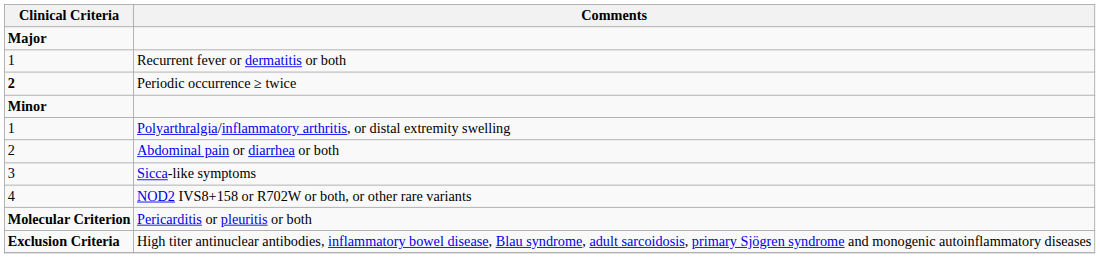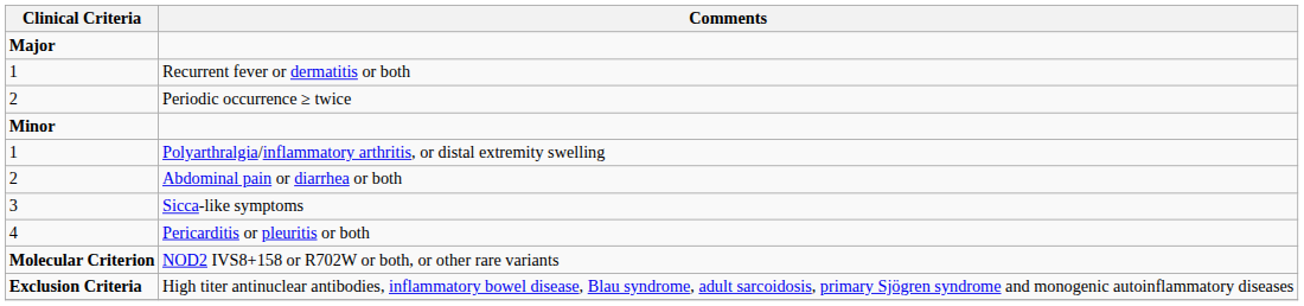row 4 | Clinical Criteria: bold -> normal
row 9 | Comments: NOD2 IVS8+158 or R702W or both, or other rare variants -> Pericarditis or pleuritis or both
row 10 | Comments: Pericarditis or pleuritis or both -> NOD2 IVS8+158 or R702W or both, or other rare variants
